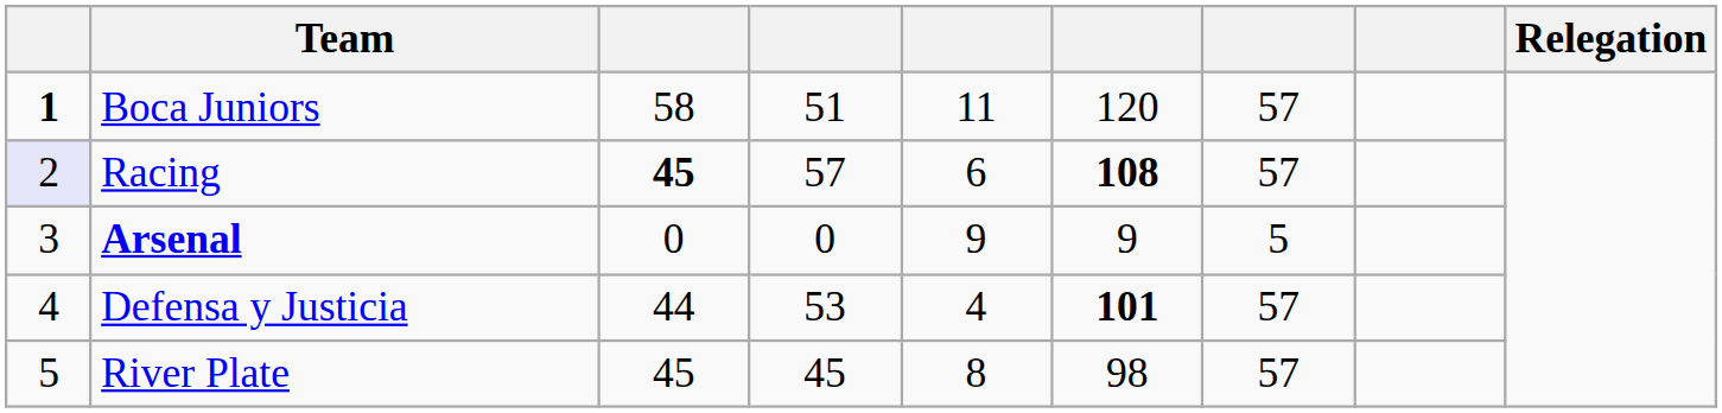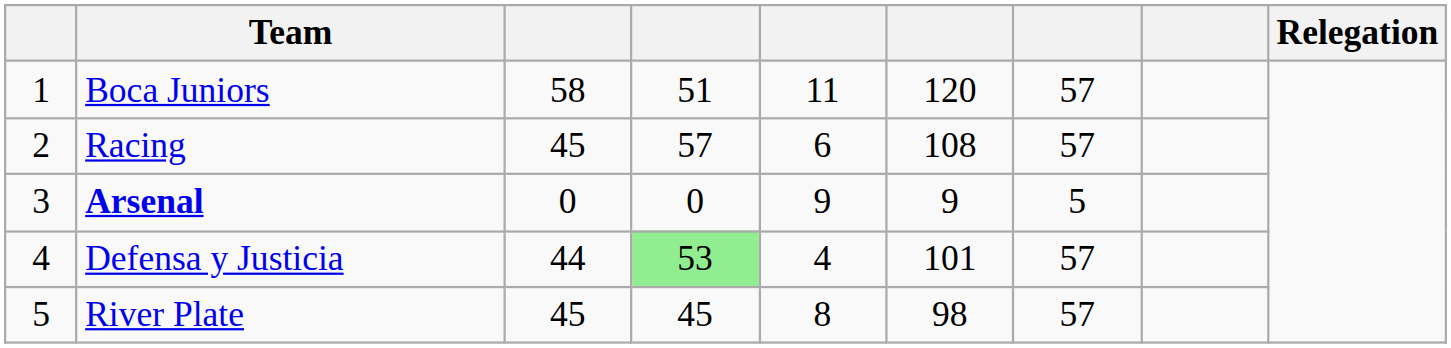Boca Juniors | column 1: bold -> normal
Racing | column 1: lavender background -> no background
Racing | column 3: bold -> normal
Racing | column 6: bold -> normal
Defensa y Justicia | column 4: no background -> lightgreen background
Defensa y Justicia | column 6: bold -> normal
